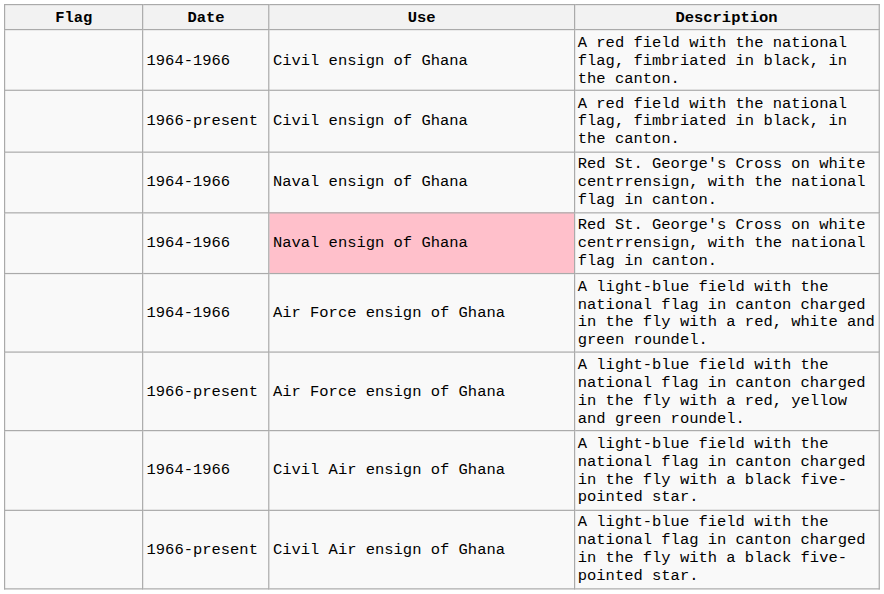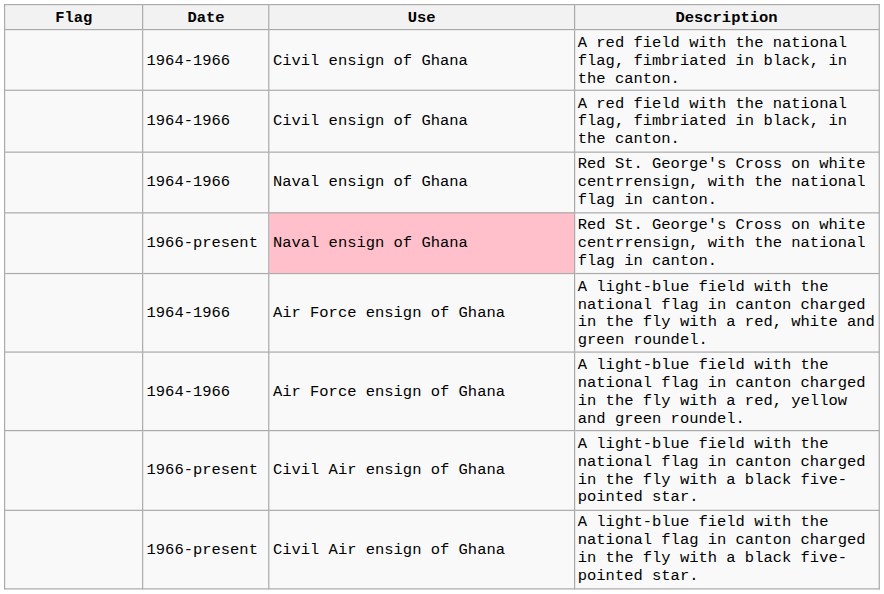row 3 | Date: 1966-present -> 1964-1966
row 5 | Date: 1964-1966 -> 1966-present
row 7 | Date: 1966-present -> 1964-1966
row 8 | Date: 1964-1966 -> 1966-present
